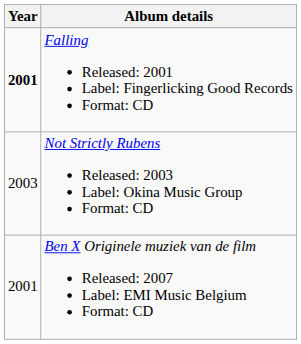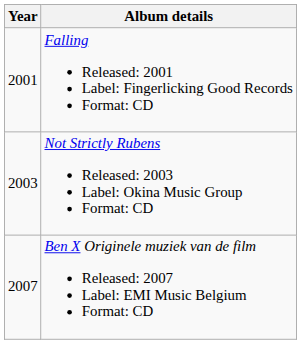row 2 | Year: bold -> normal
row 4 | Year: 2001 -> 2007
